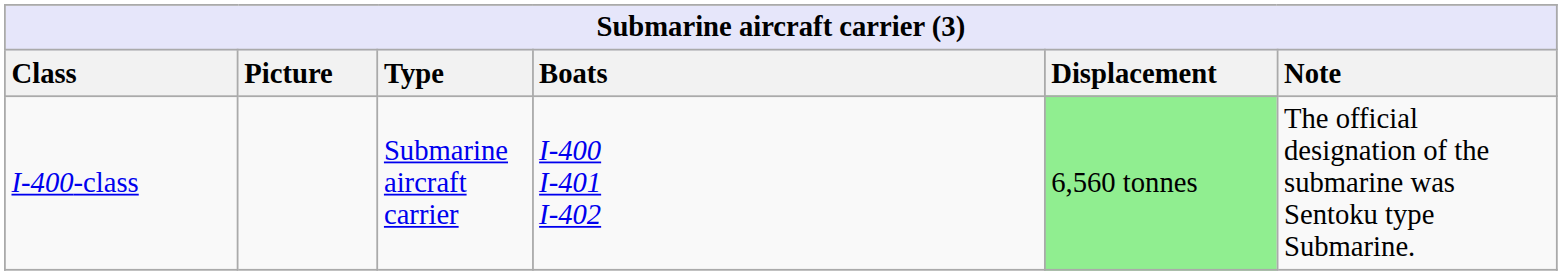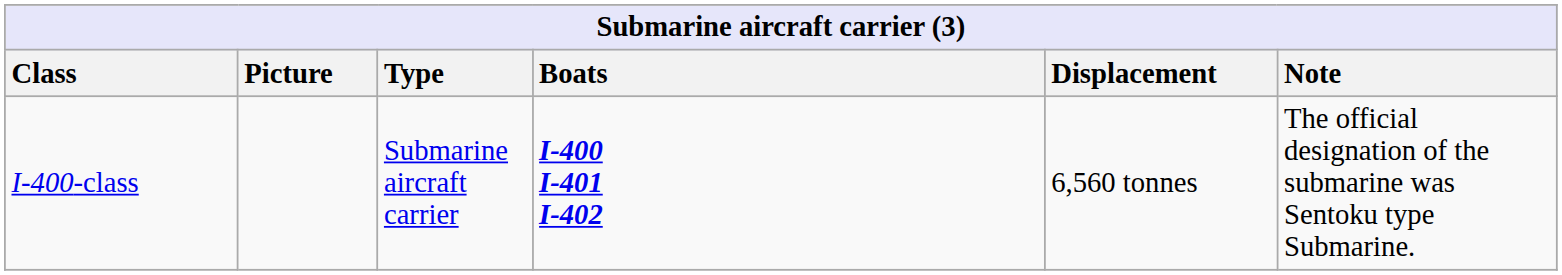I-400-class | Boats: normal -> bold
I-400-class | Displacement: lightgreen background -> no background
